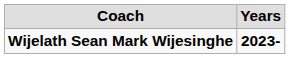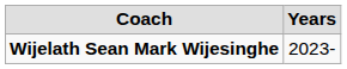Wijelath Sean Mark Wijesinghe | Years: bold -> normal
